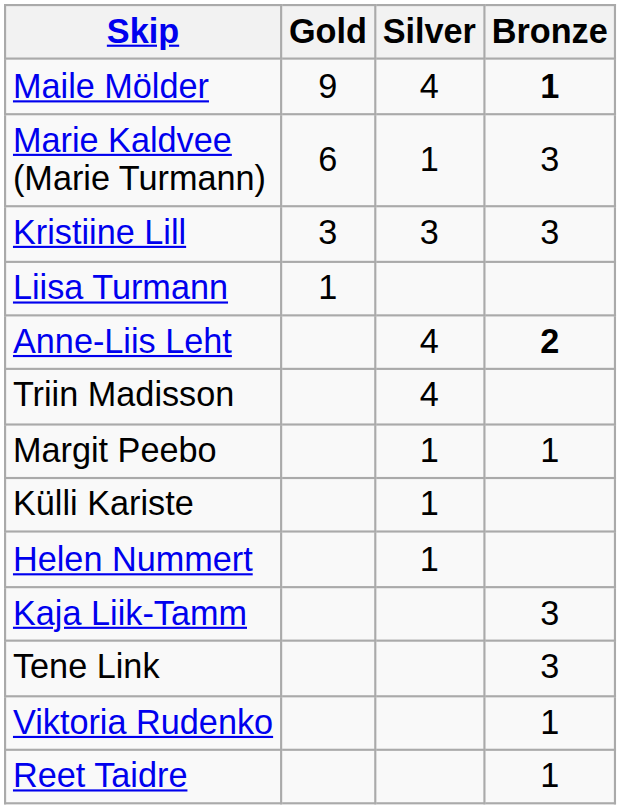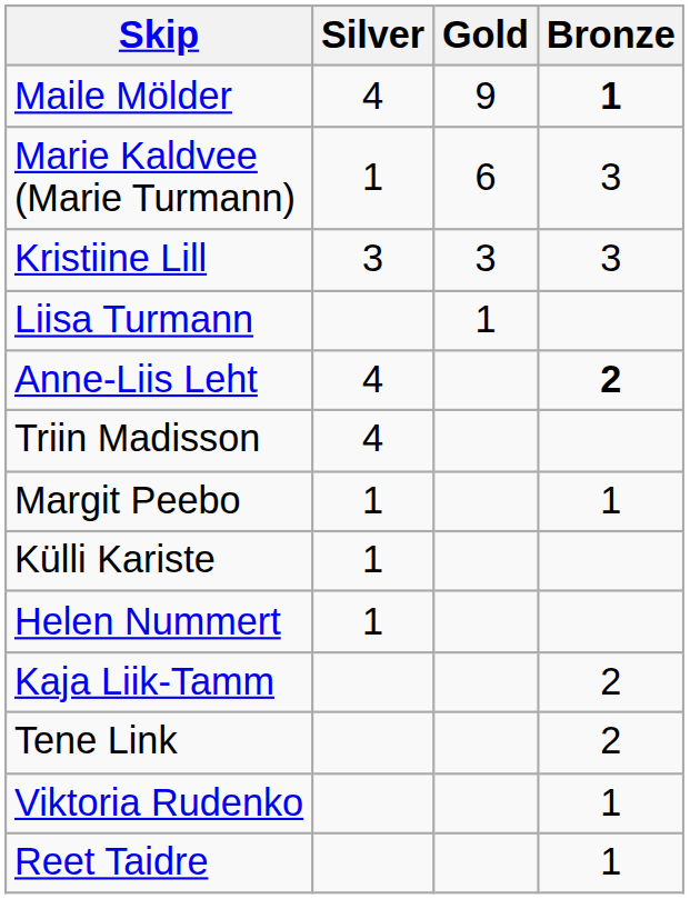columns swapped: Gold <-> Silver
Kaja Liik-Tamm | Bronze: 3 -> 2
Tene Link | Bronze: 3 -> 2
